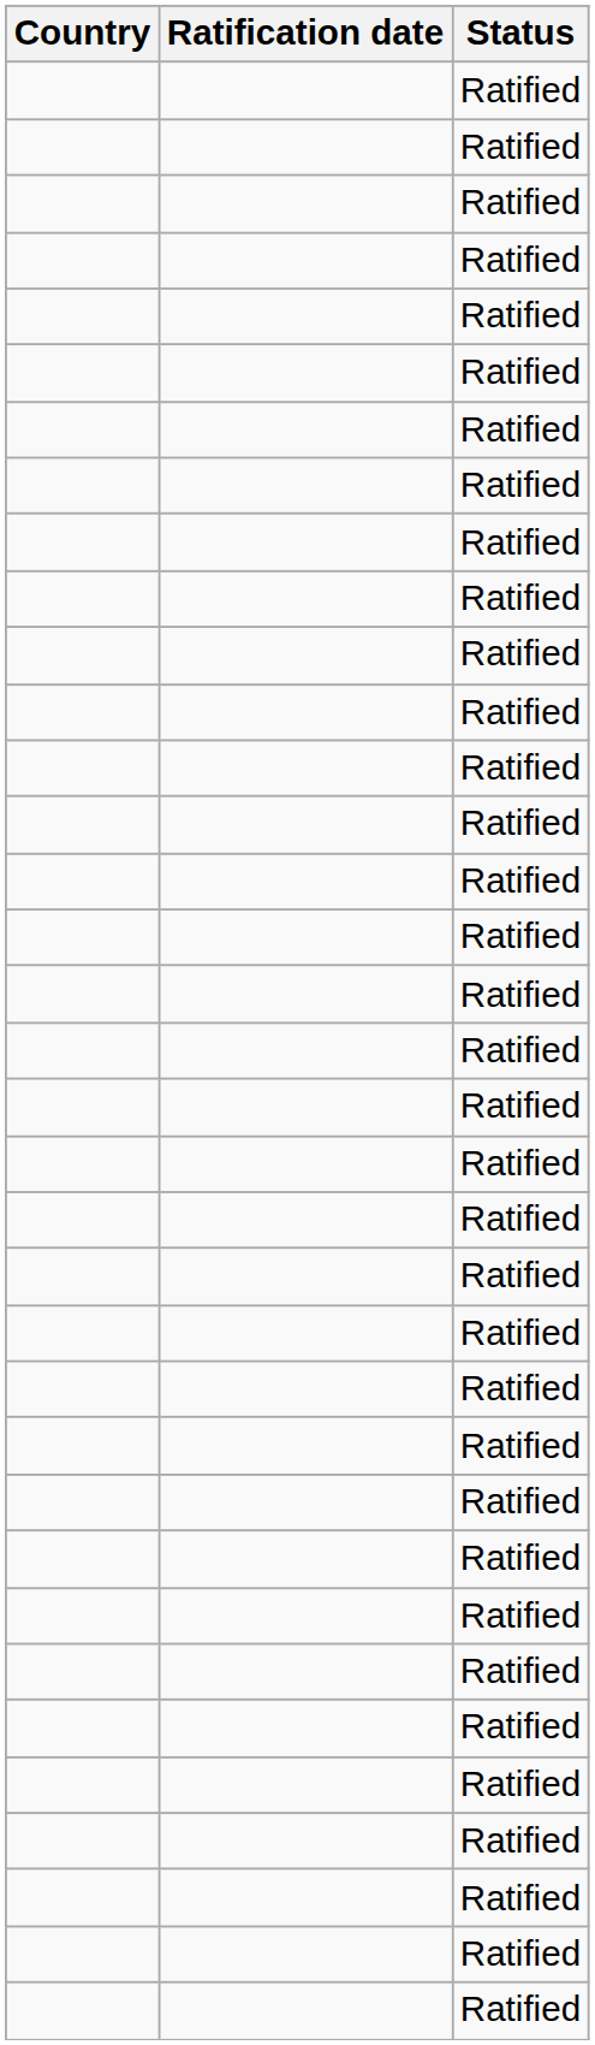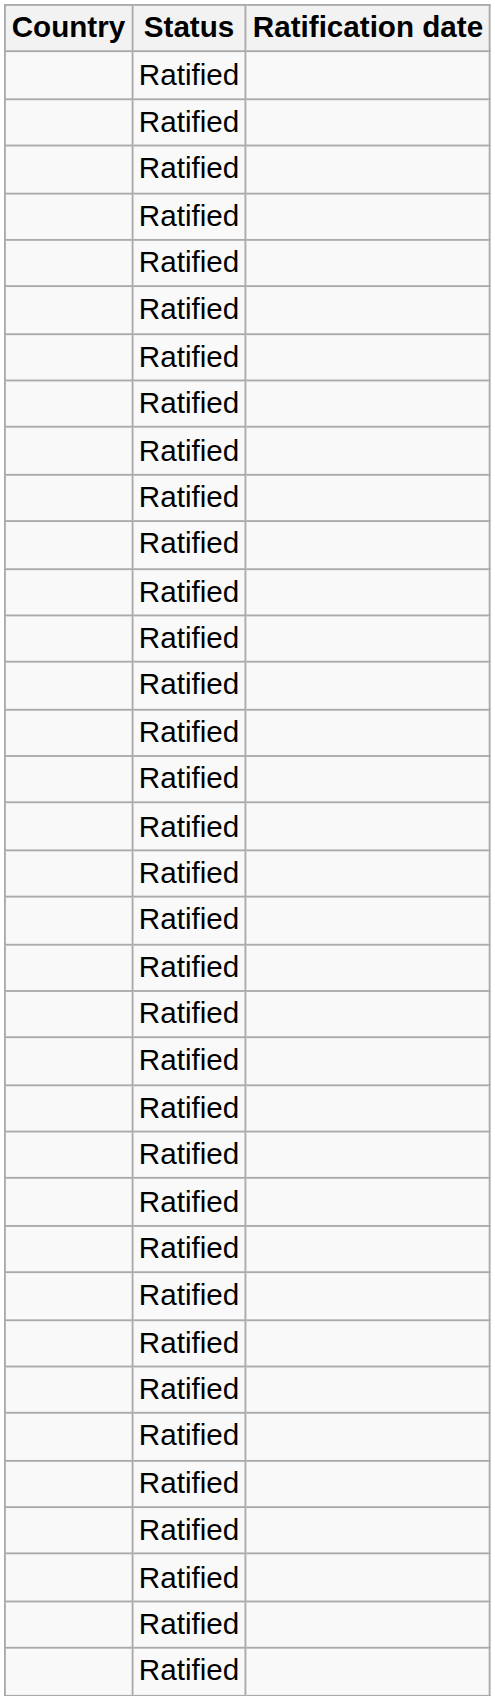columns swapped: Ratification date <-> Status
